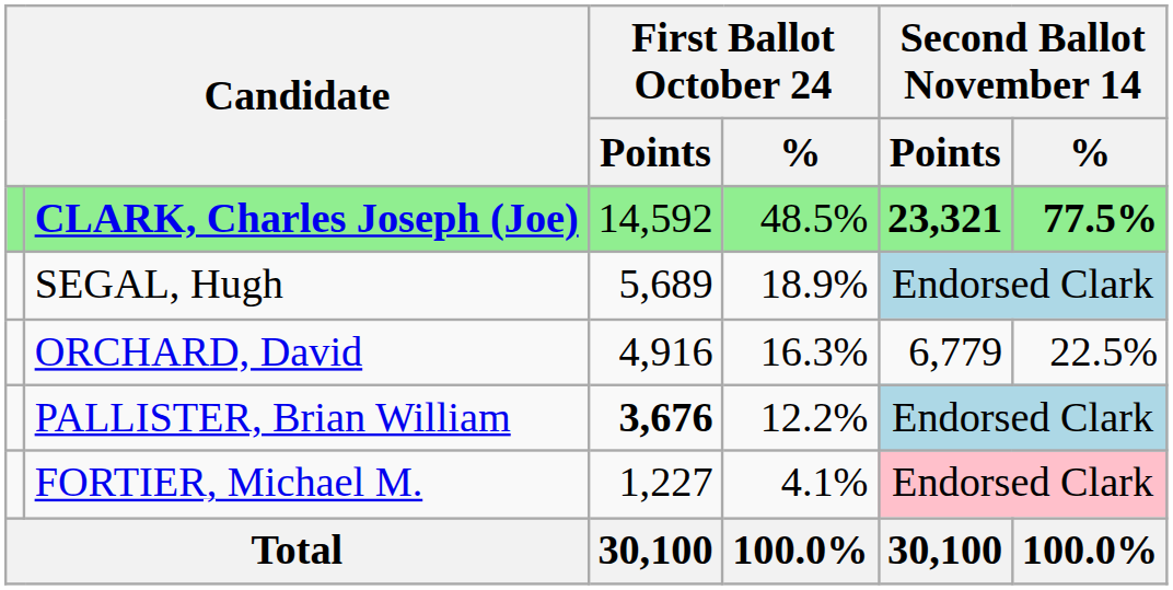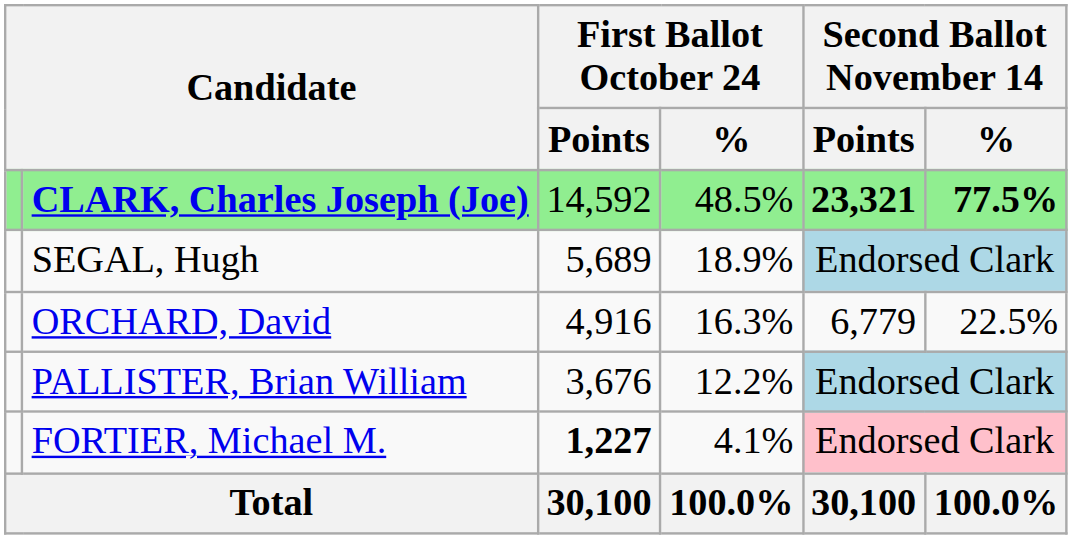PALLISTER, Brian William | First Ballot October 24 / Points: bold -> normal
FORTIER, Michael M. | First Ballot October 24 / Points: normal -> bold
